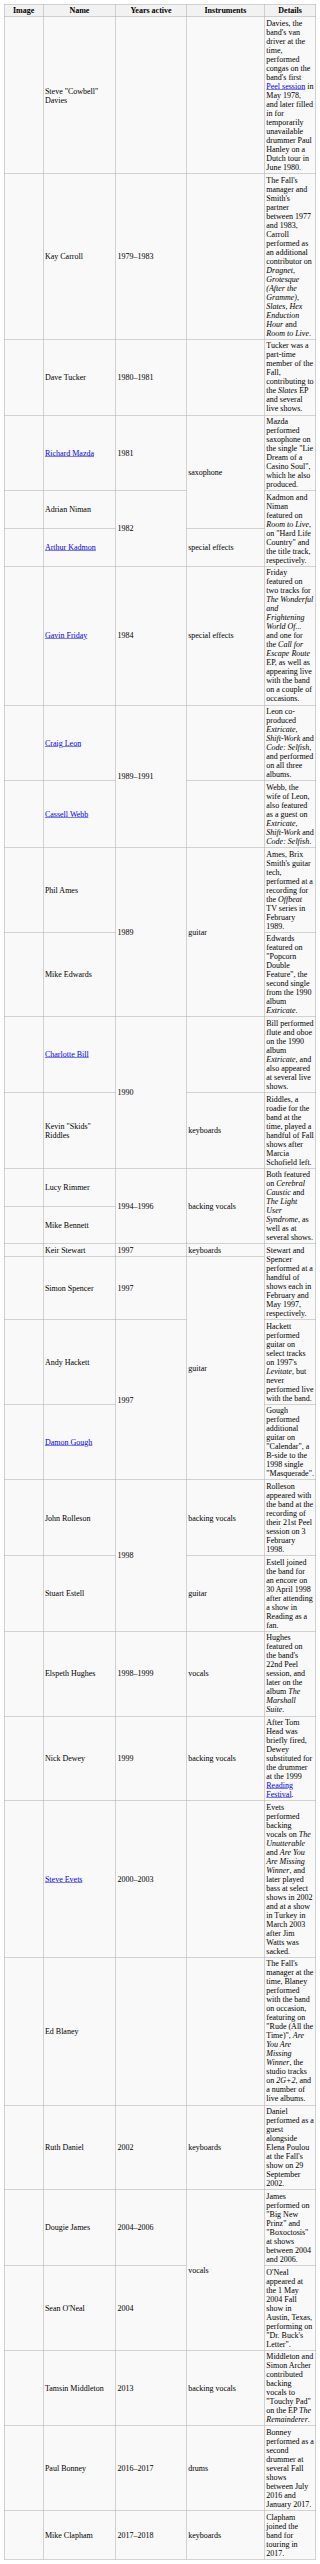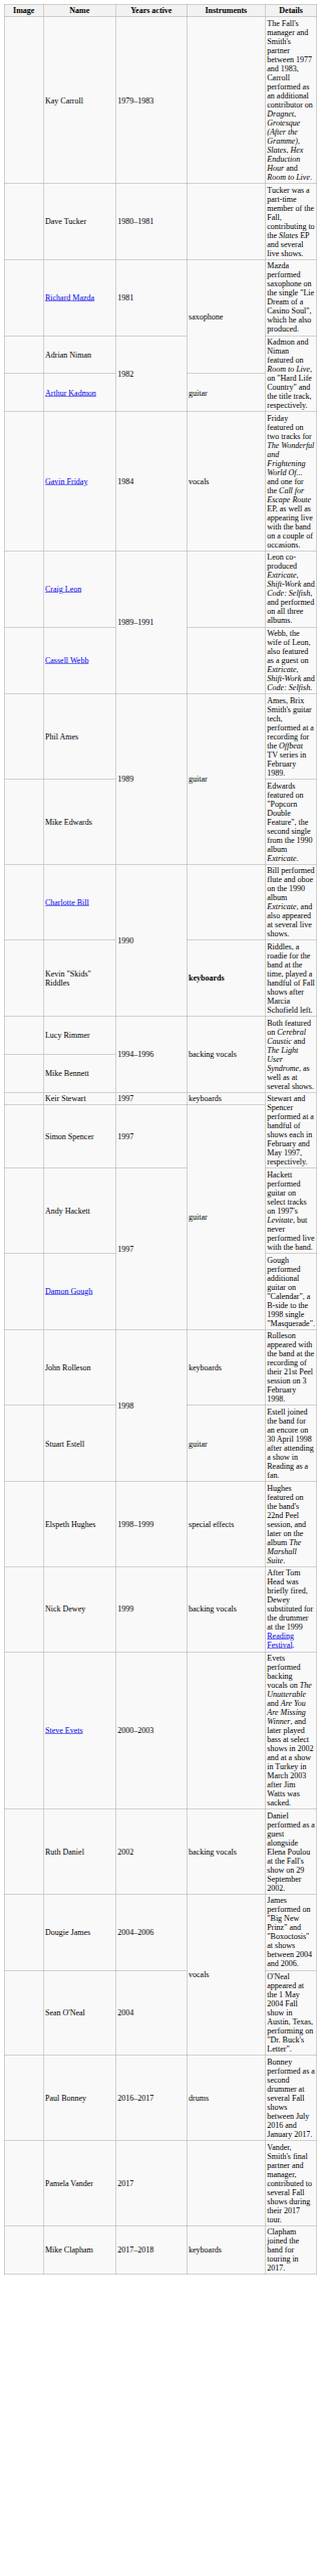- row: Steve "Cowbell" Davies | Davies, the band's van driver at the time, performed congas on the band's first Peel session in May 1978, and later filled in for temporarily unavailable drummer Paul Hanley on a Dutch tour in June 1980.
Arthur Kadmon | Instruments: special effects -> guitar
Gavin Friday | Instruments: special effects -> vocals
Kevin "Skids" Riddles | Instruments: normal -> bold
John Rolleson | Instruments: backing vocals -> keyboards
Elspeth Hughes | Instruments: vocals -> special effects
- row: Ed Blaney | The Fall's manager at the time, Blaney performed with the band on occasion, featuring on "Rude (All the Time)", Are You Are Missing Winner, the studio tracks on 2G+2, and a number of live albums.
Ruth Daniel | Instruments: keyboards -> backing vocals
- row: Tamsin Middleton | 2013 | backing vocals | Middleton and Simon Archer contributed backing vocals to "Touchy Pad" on the EP The Remainderer.
+ row: Pamela Vander | 2017 | Vander, Smith's final partner and manager, contributed to several Fall shows during their 2017 tour.
